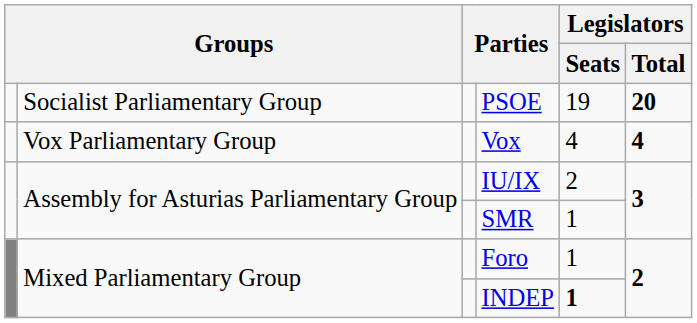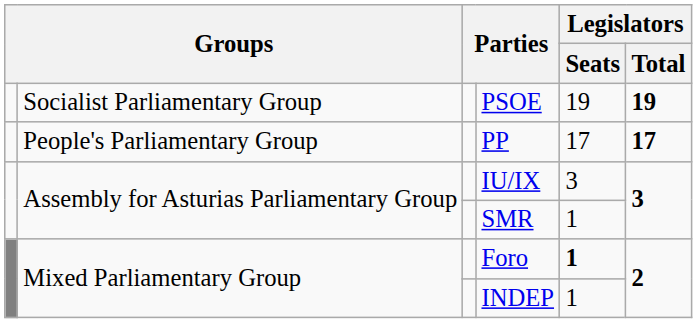PSOE | Legislators / Total: 20 -> 19
+ row: People's Parliamentary Group | PP | 17 | 17
- row: Vox Parliamentary Group | Vox | 4 | 4
IU/IX | Legislators / Seats: 2 -> 3
Foro | Legislators / Seats: normal -> bold
INDEP | Legislators / Seats: bold -> normal
